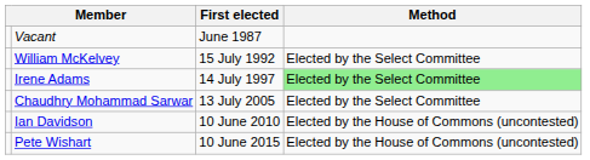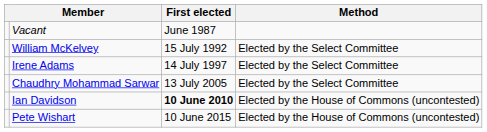Irene Adams | Method: lightgreen background -> no background
Ian Davidson | First elected: normal -> bold
